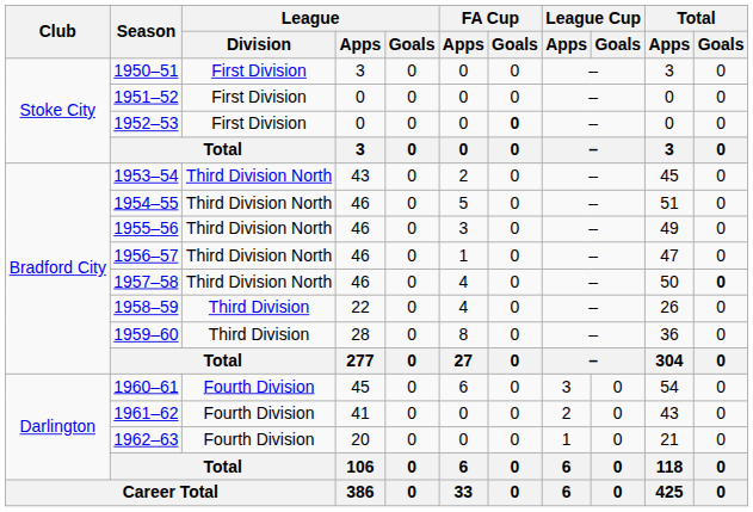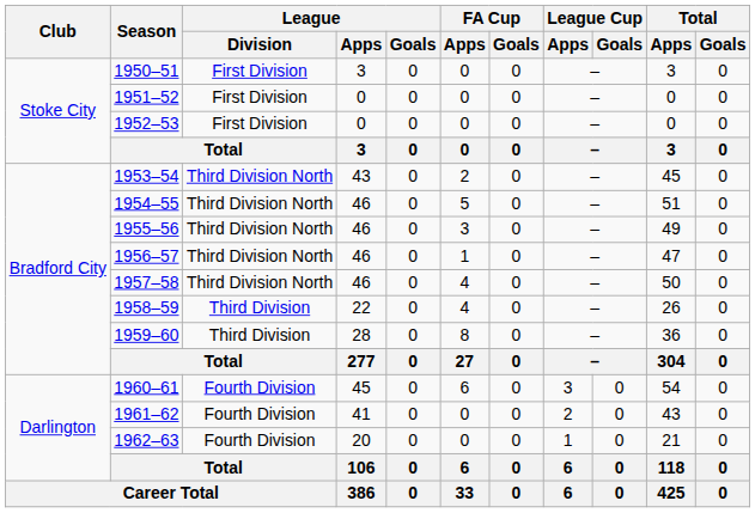1952–53 | FA Cup / Goals: bold -> normal
1957–58 | Total / Goals: bold -> normal
